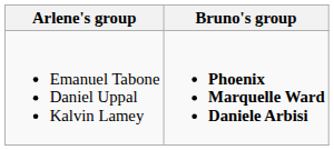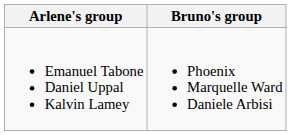Emanuel Tabone Daniel Uppal Kalvin Lamey | Bruno's group: bold -> normal
